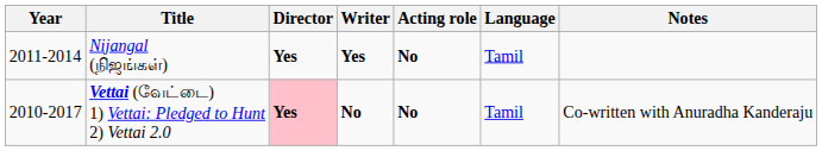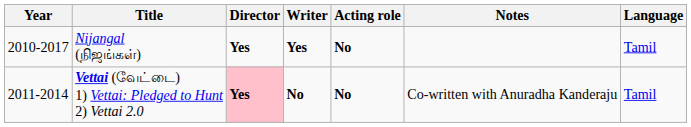columns swapped: Language <-> Notes
Nijangal (நிஜங்கள்) | Year: 2011-2014 -> 2010-2017
Vettai (வேட்டை) 1) Vettai: Pledged to Hunt 2) Vettai 2.0 | Year: 2010-2017 -> 2011-2014
